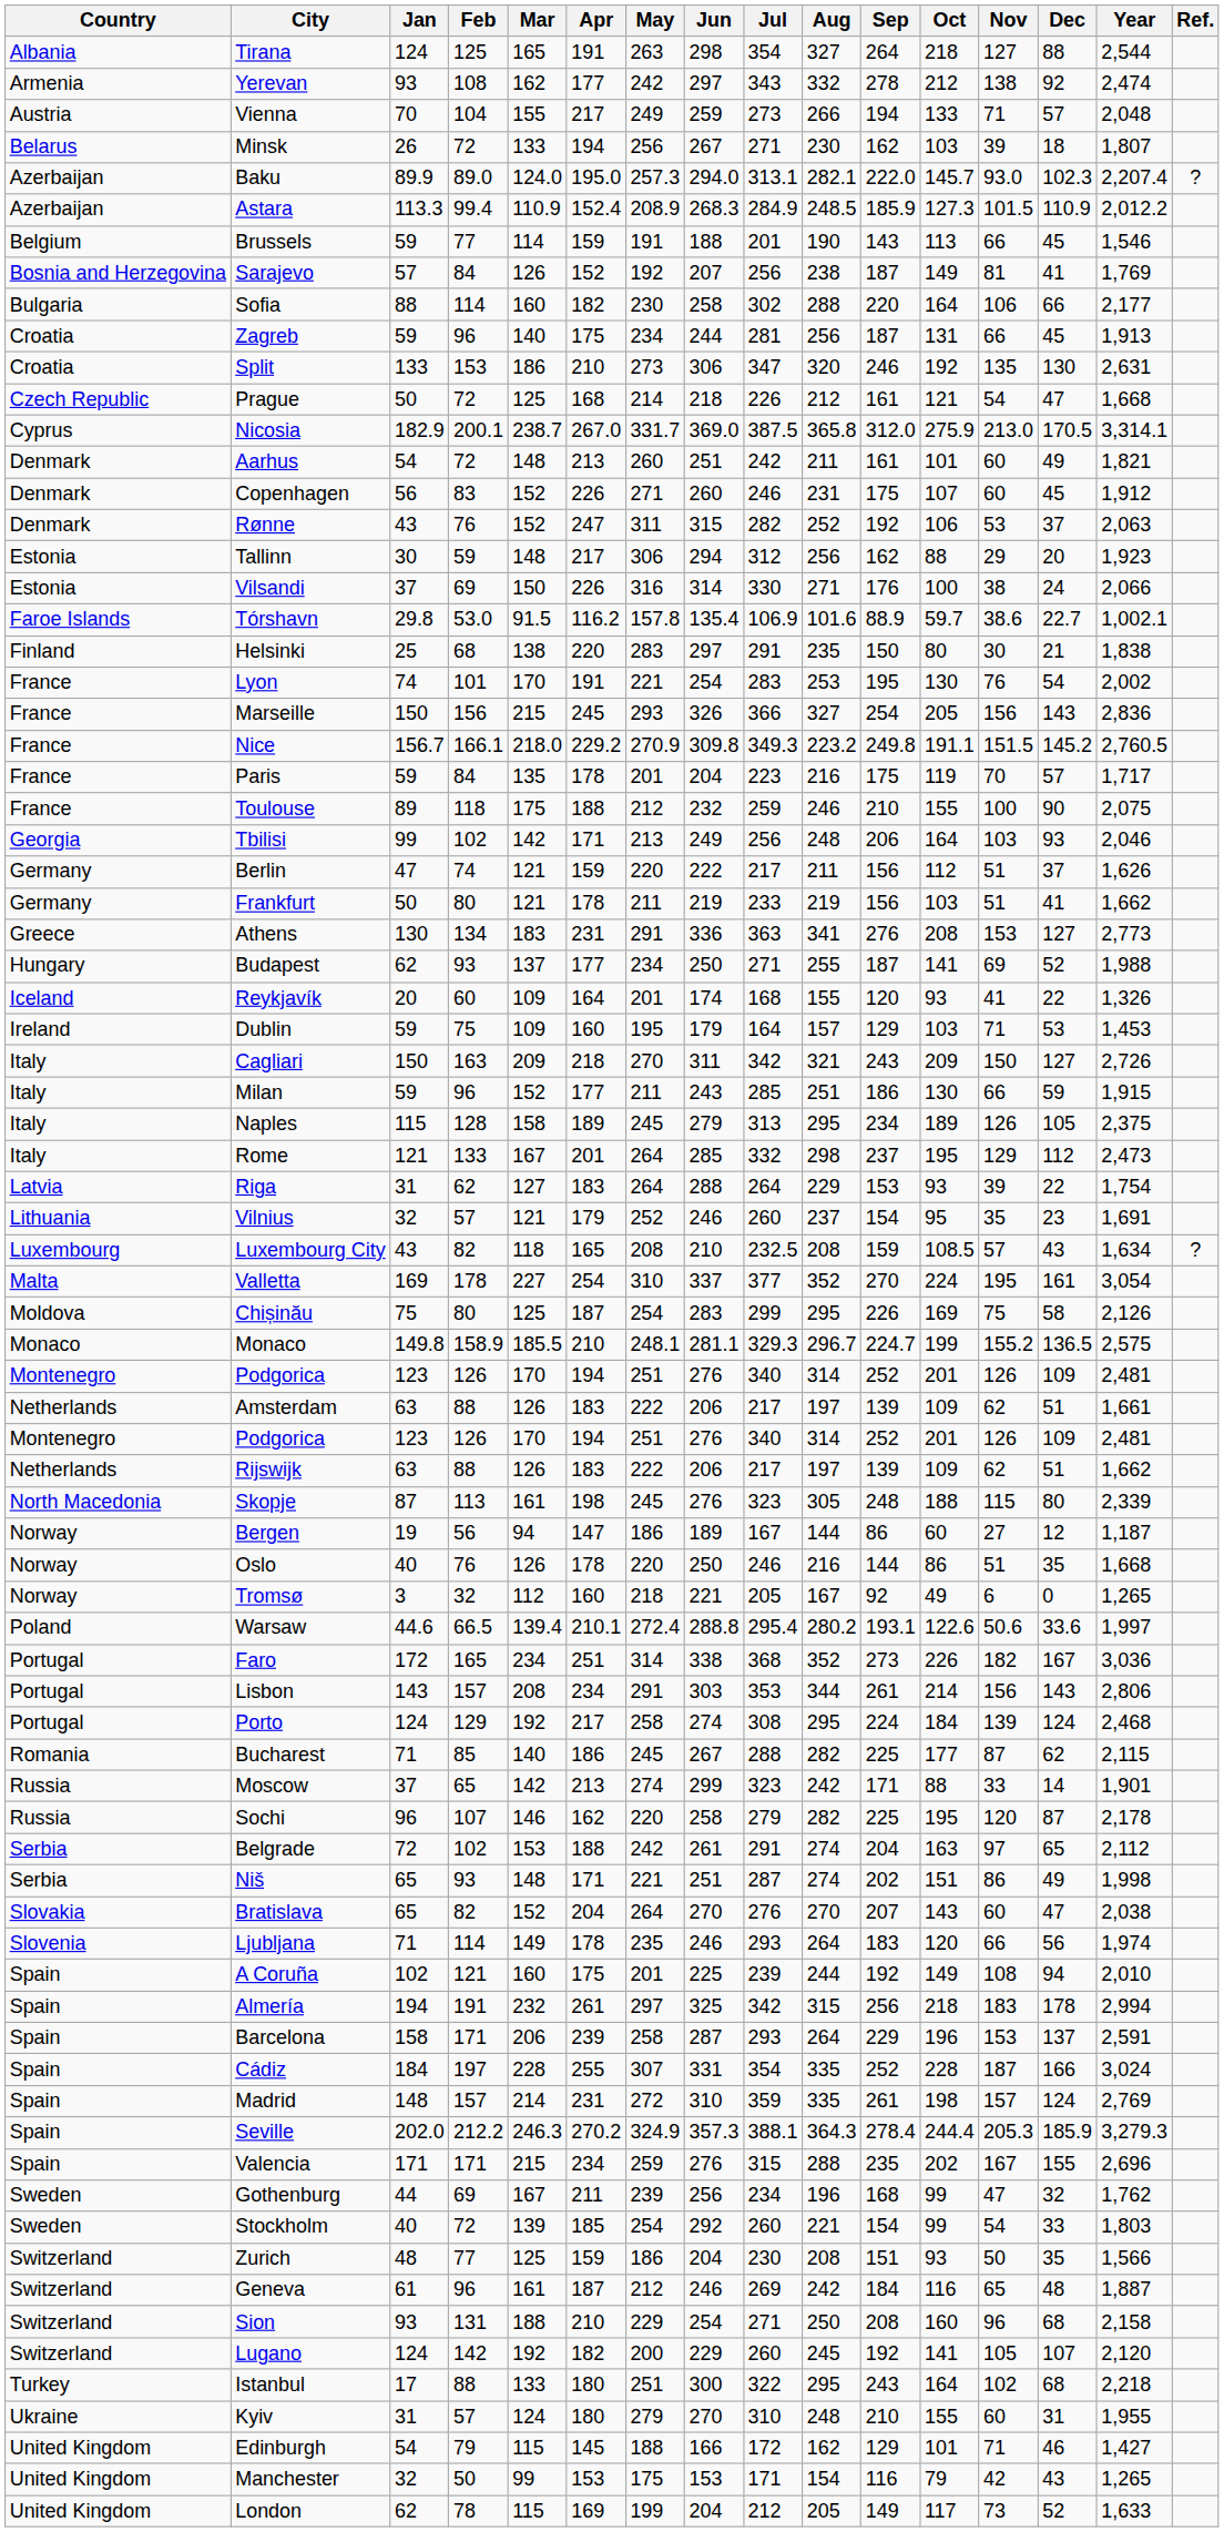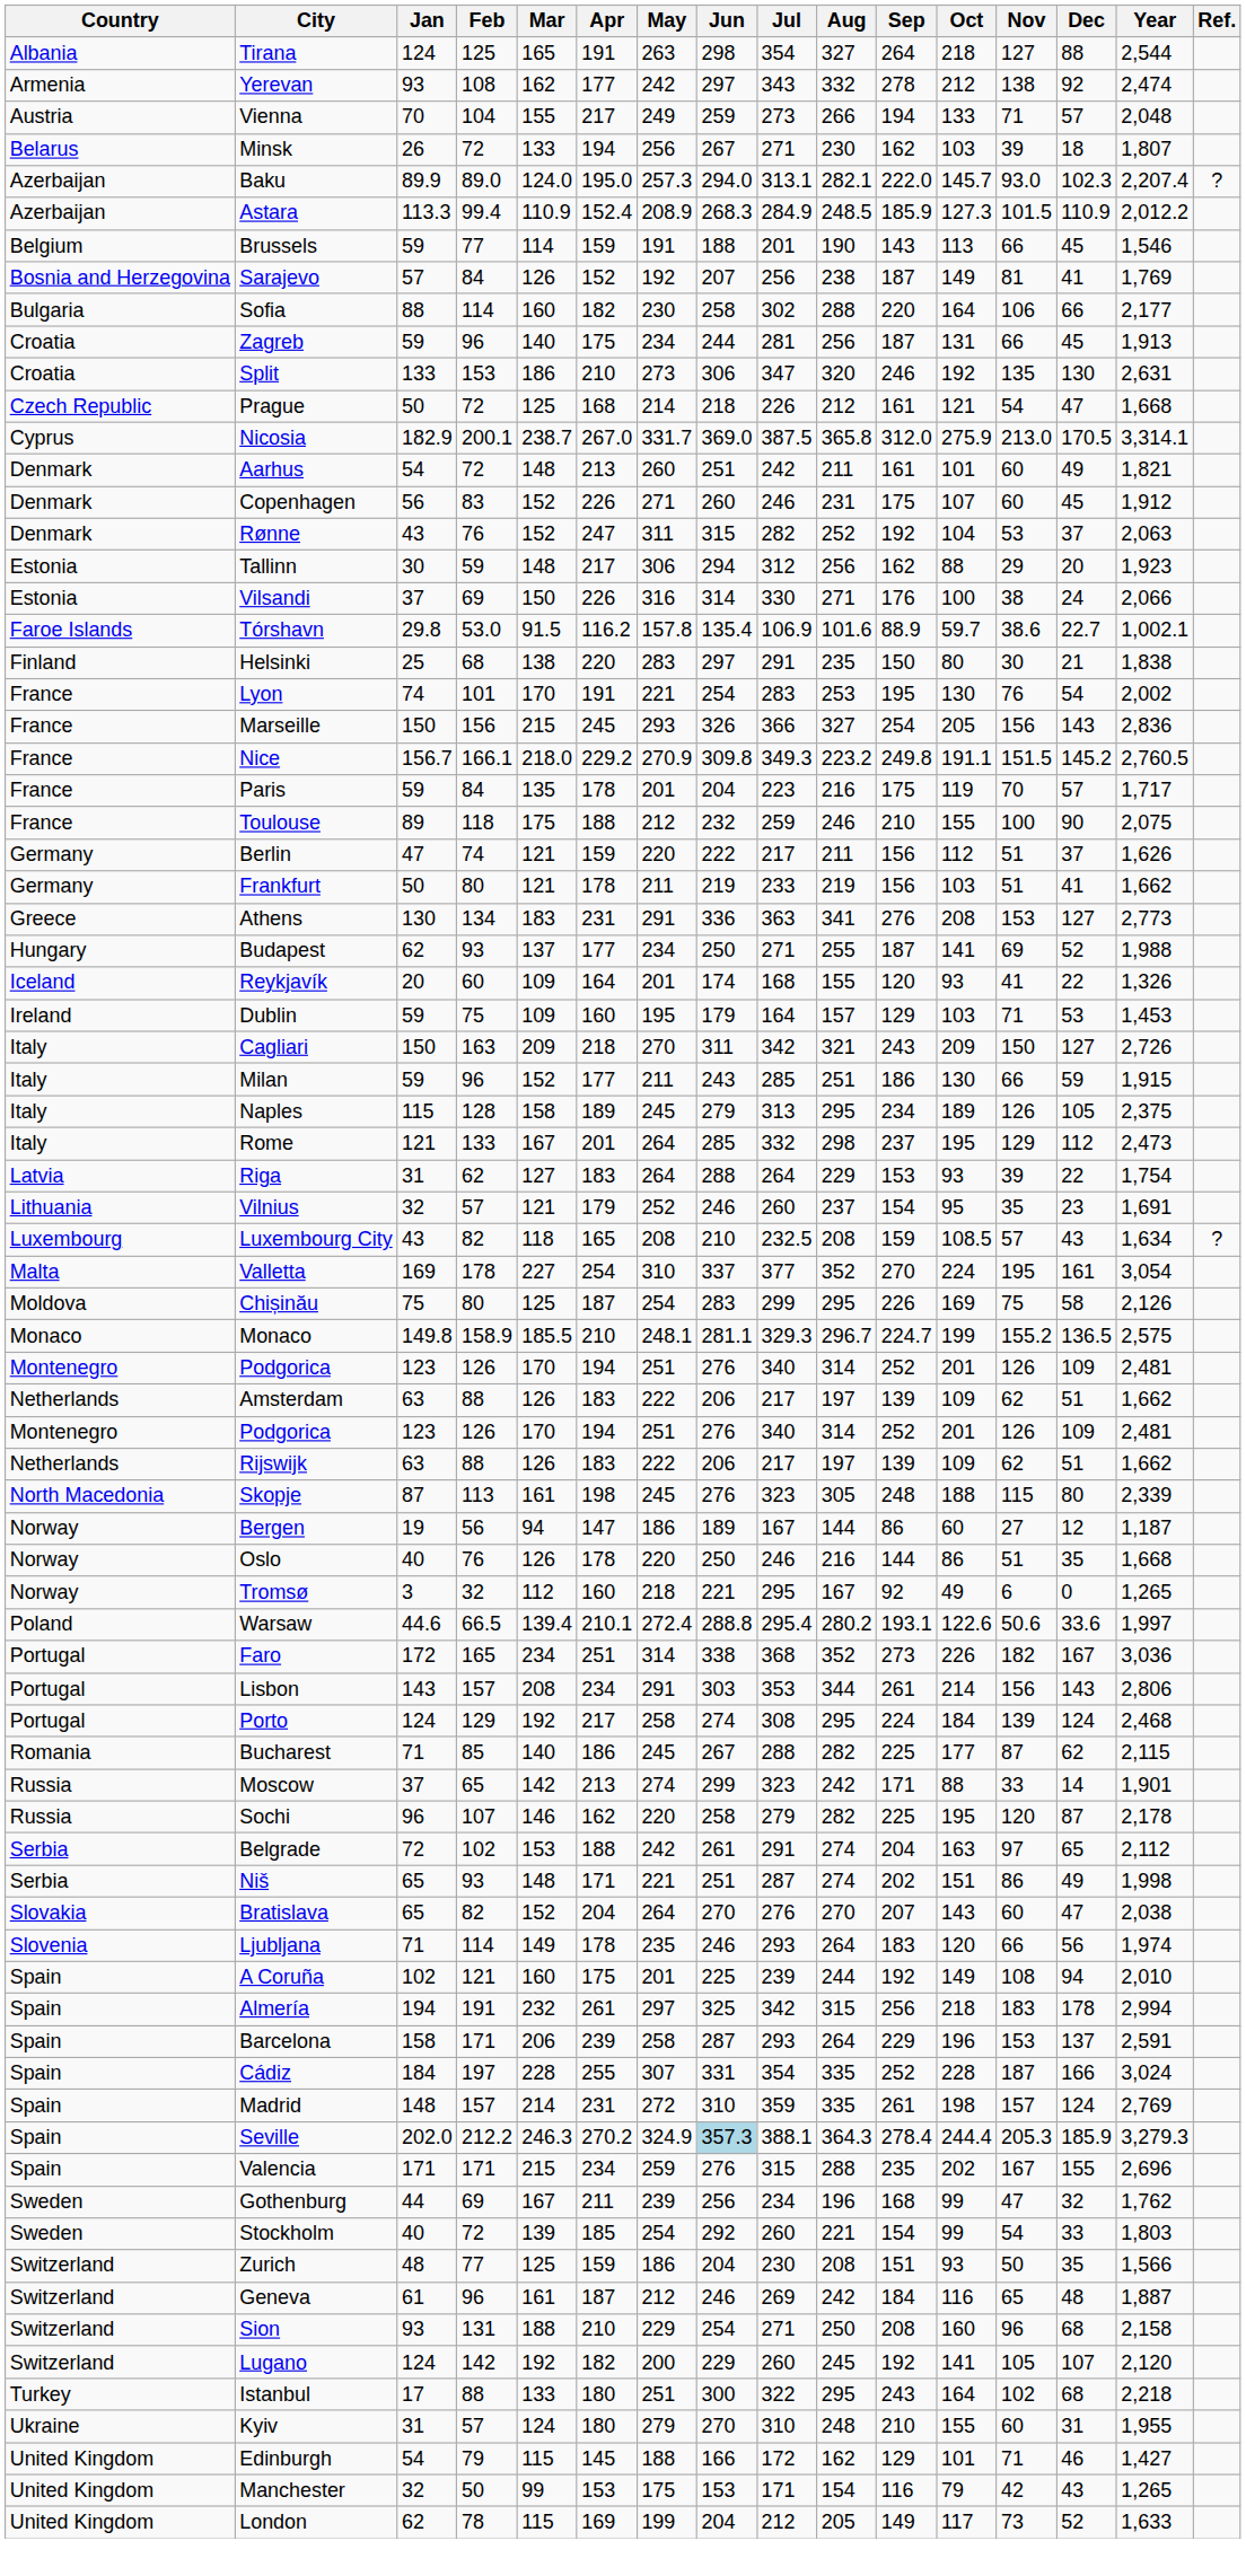Rønne | Oct: 106 -> 104
- row: Georgia | Tbilisi | 99 | 102 | 142 | 171 | 213 | 249 | 256 | 248 | 206 | 164 | 103 | 93 | 2,046
Amsterdam | Year: 1,661 -> 1,662
Tromsø | Jul: 205 -> 295
Seville | Jun: no background -> lightblue background
